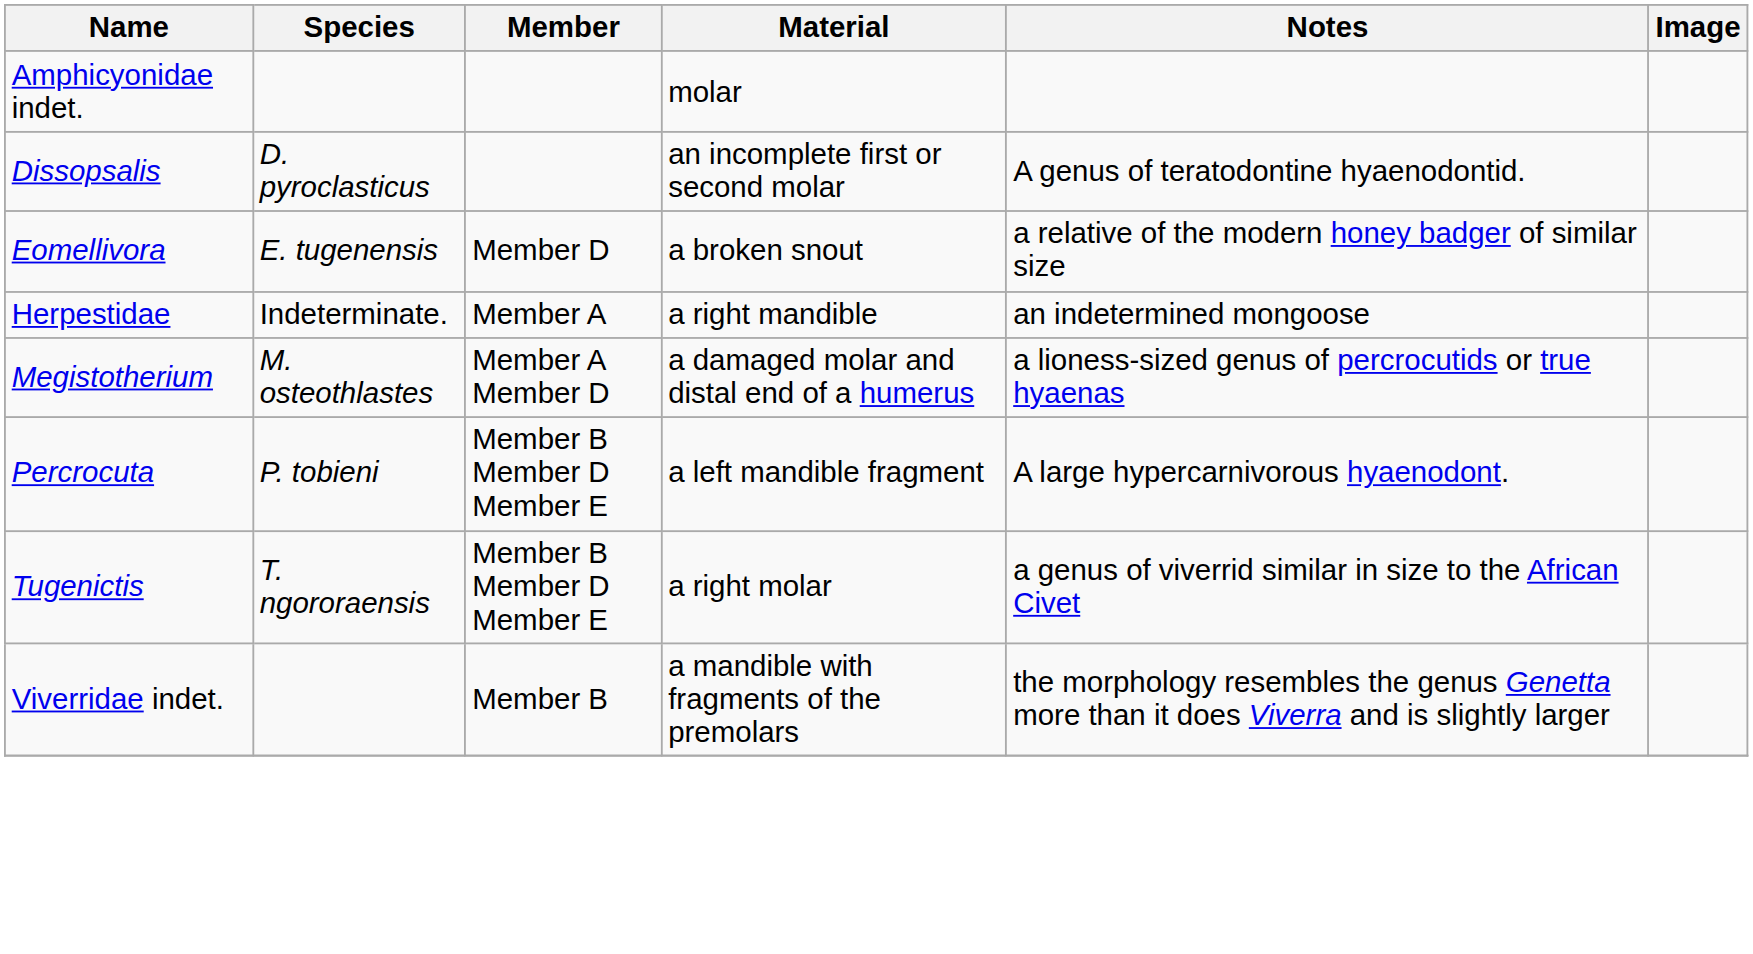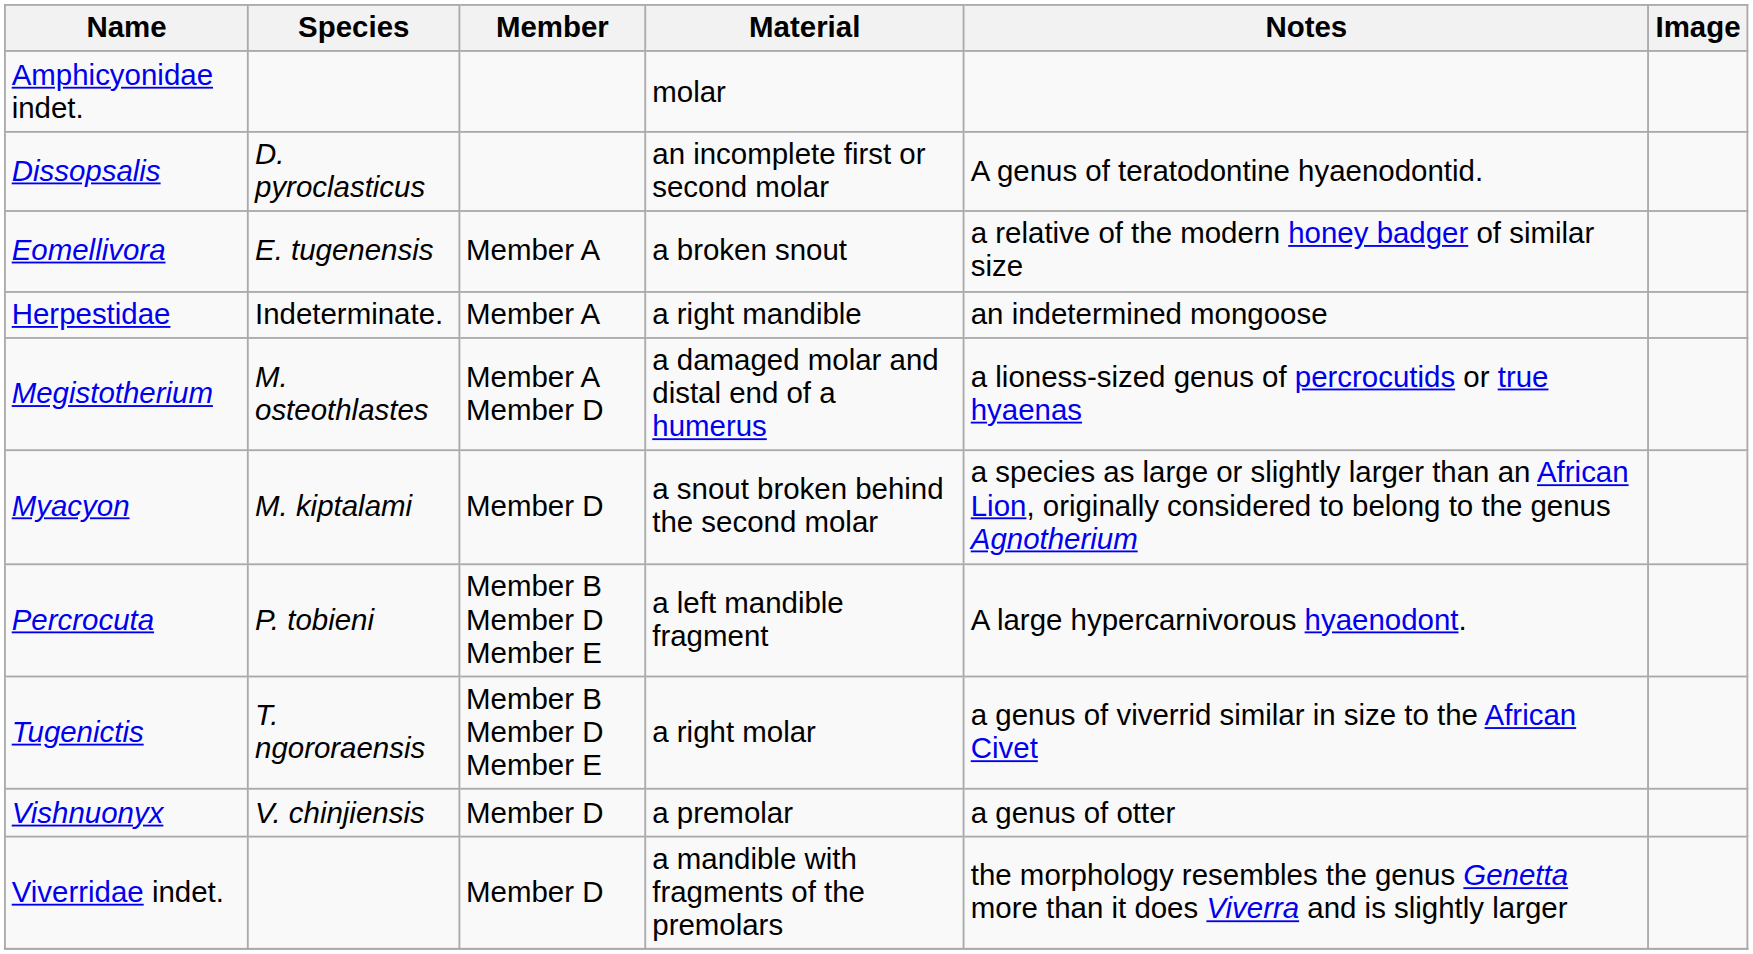Eomellivora | Member: Member D -> Member A
+ row: Myacyon | M. kiptalami | Member D | a snout broken behind the second molar | a species as large or slightly larger than an African Lion, originally considered to belong to the genus Agnotherium
+ row: Vishnuonyx | V. chinjiensis | Member D | a premolar | a genus of otter
Viverridae indet. | Member: Member B -> Member D
